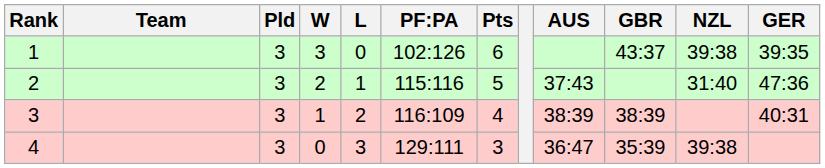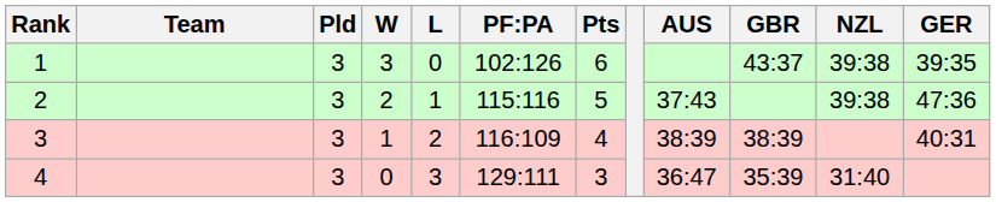row 3 | NZL: 31:40 -> 39:38
row 5 | NZL: 39:38 -> 31:40
